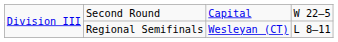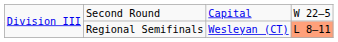Division III / Regional Semifinals | column 4: no background -> lightsalmon background
